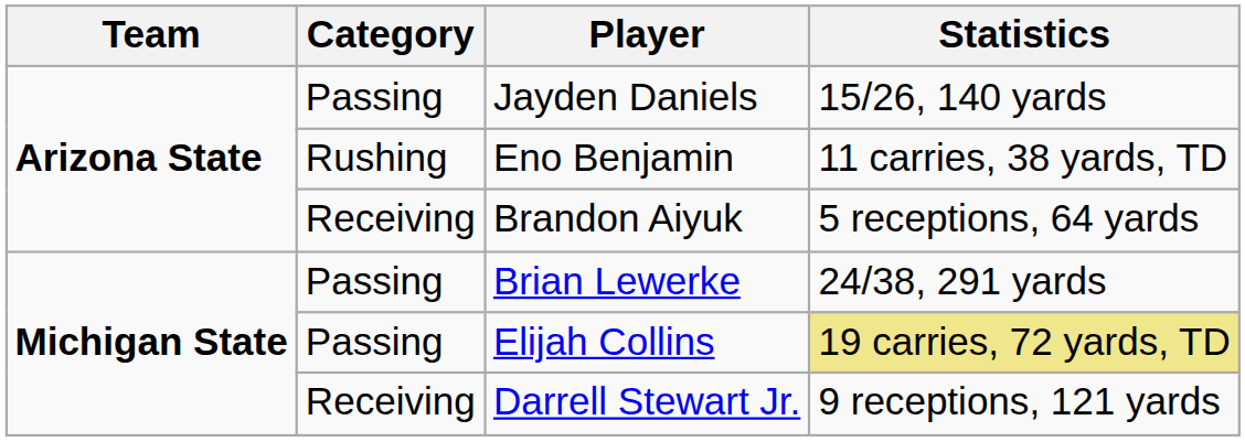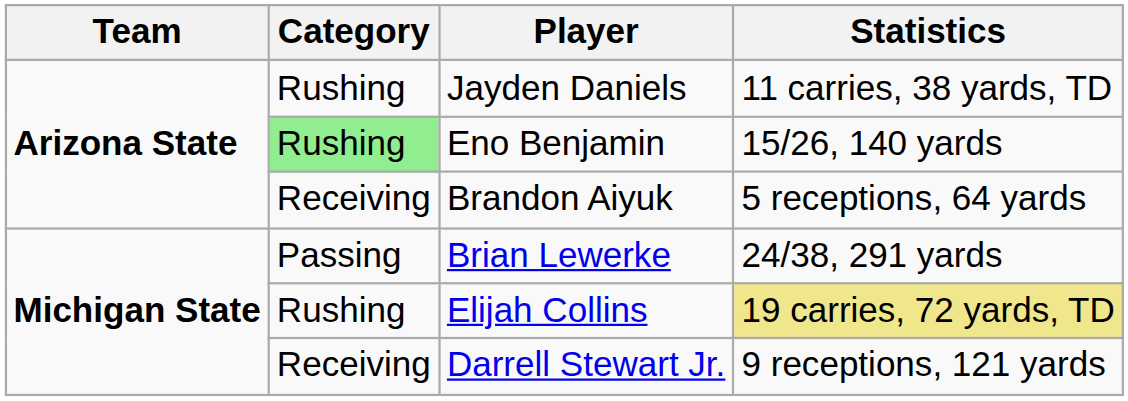Jayden Daniels | Category: Passing -> Rushing
Jayden Daniels | Statistics: 15/26, 140 yards -> 11 carries, 38 yards, TD
Eno Benjamin | Category: no background -> lightgreen background
Eno Benjamin | Statistics: 11 carries, 38 yards, TD -> 15/26, 140 yards
Elijah Collins | Category: Passing -> Rushing
